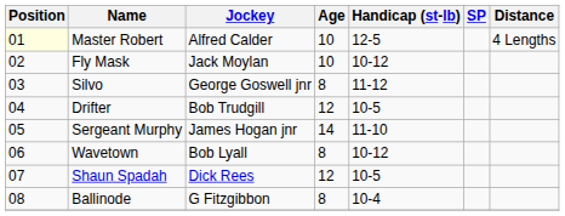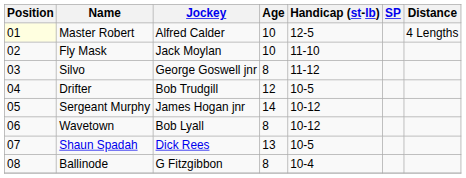Fly Mask | Handicap (st-lb): 10-12 -> 11-10
Sergeant Murphy | Handicap (st-lb): 11-10 -> 10-12
Shaun Spadah | Age: 12 -> 13
